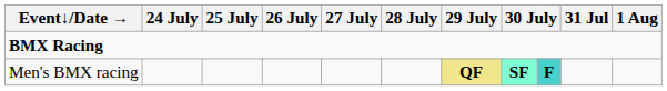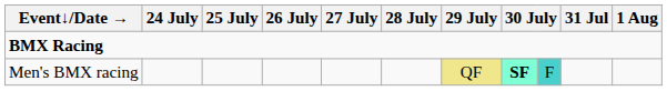Men's BMX racing | 29 July: bold -> normal
Men's BMX racing | column 9: bold -> normal
